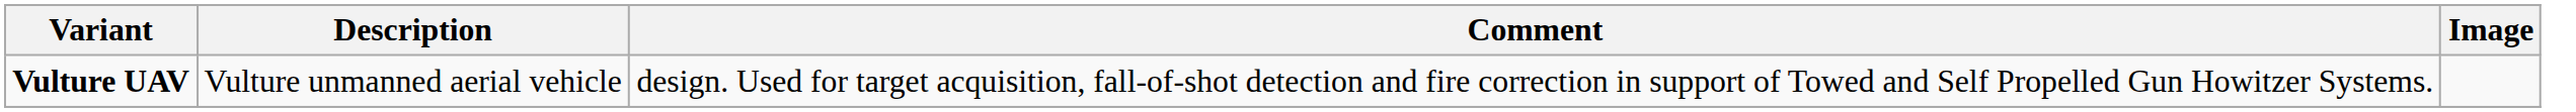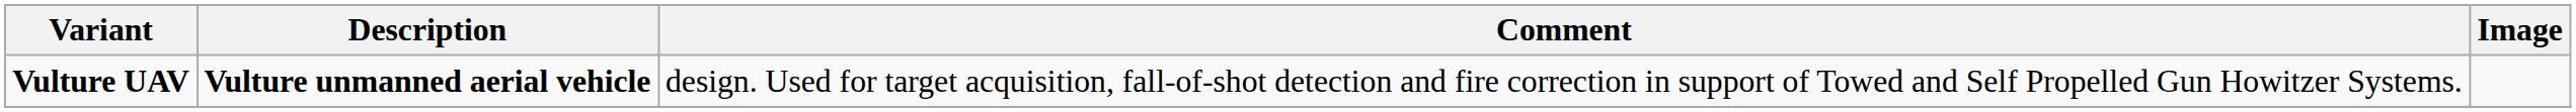Vulture UAV | Description: normal -> bold
